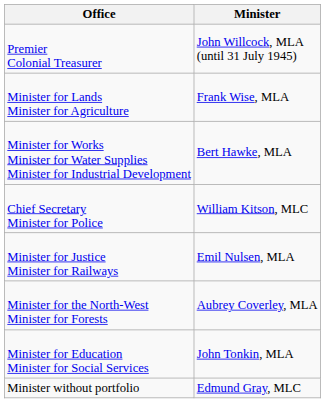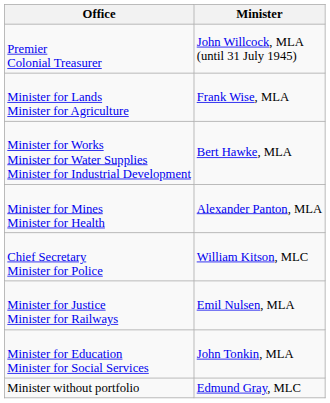+ row: Minister for Mines Minister for Health | Alexander Panton, MLA
- row: Minister for the North-West Minister for Forests | Aubrey Coverley, MLA
